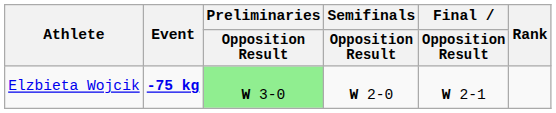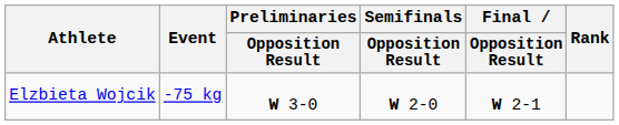Elzbieta Wojcik | Event: bold -> normal
Elzbieta Wojcik | Preliminaries / Opposition Result: lightgreen background -> no background
